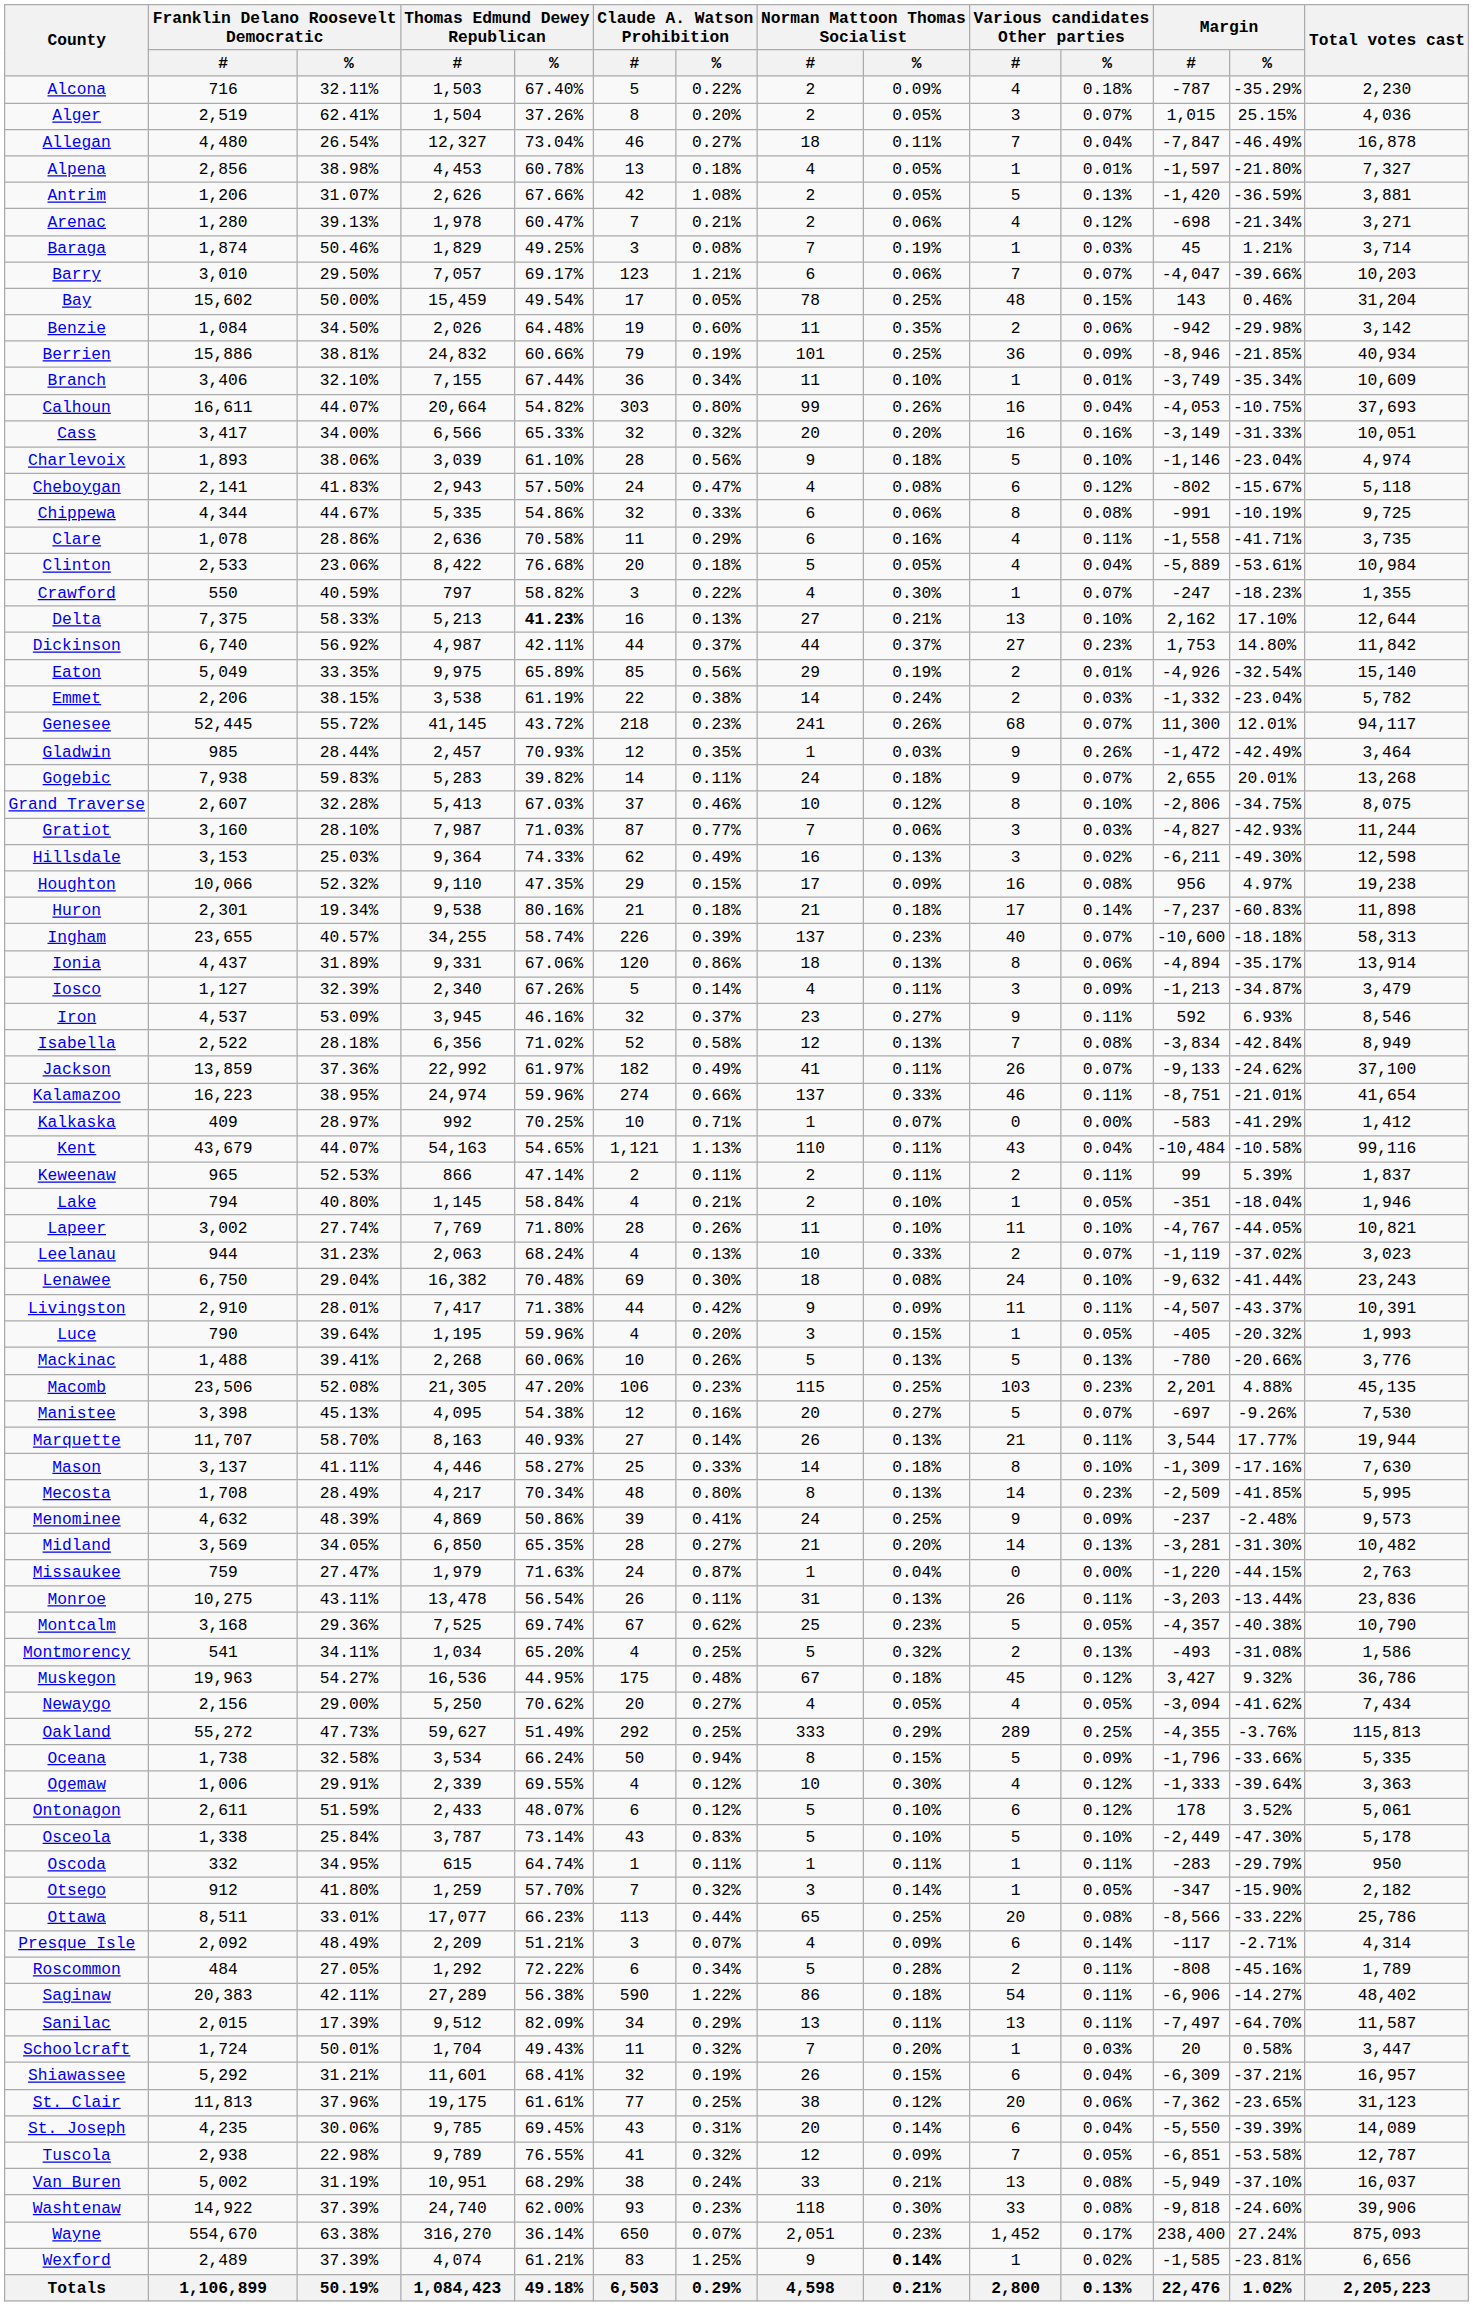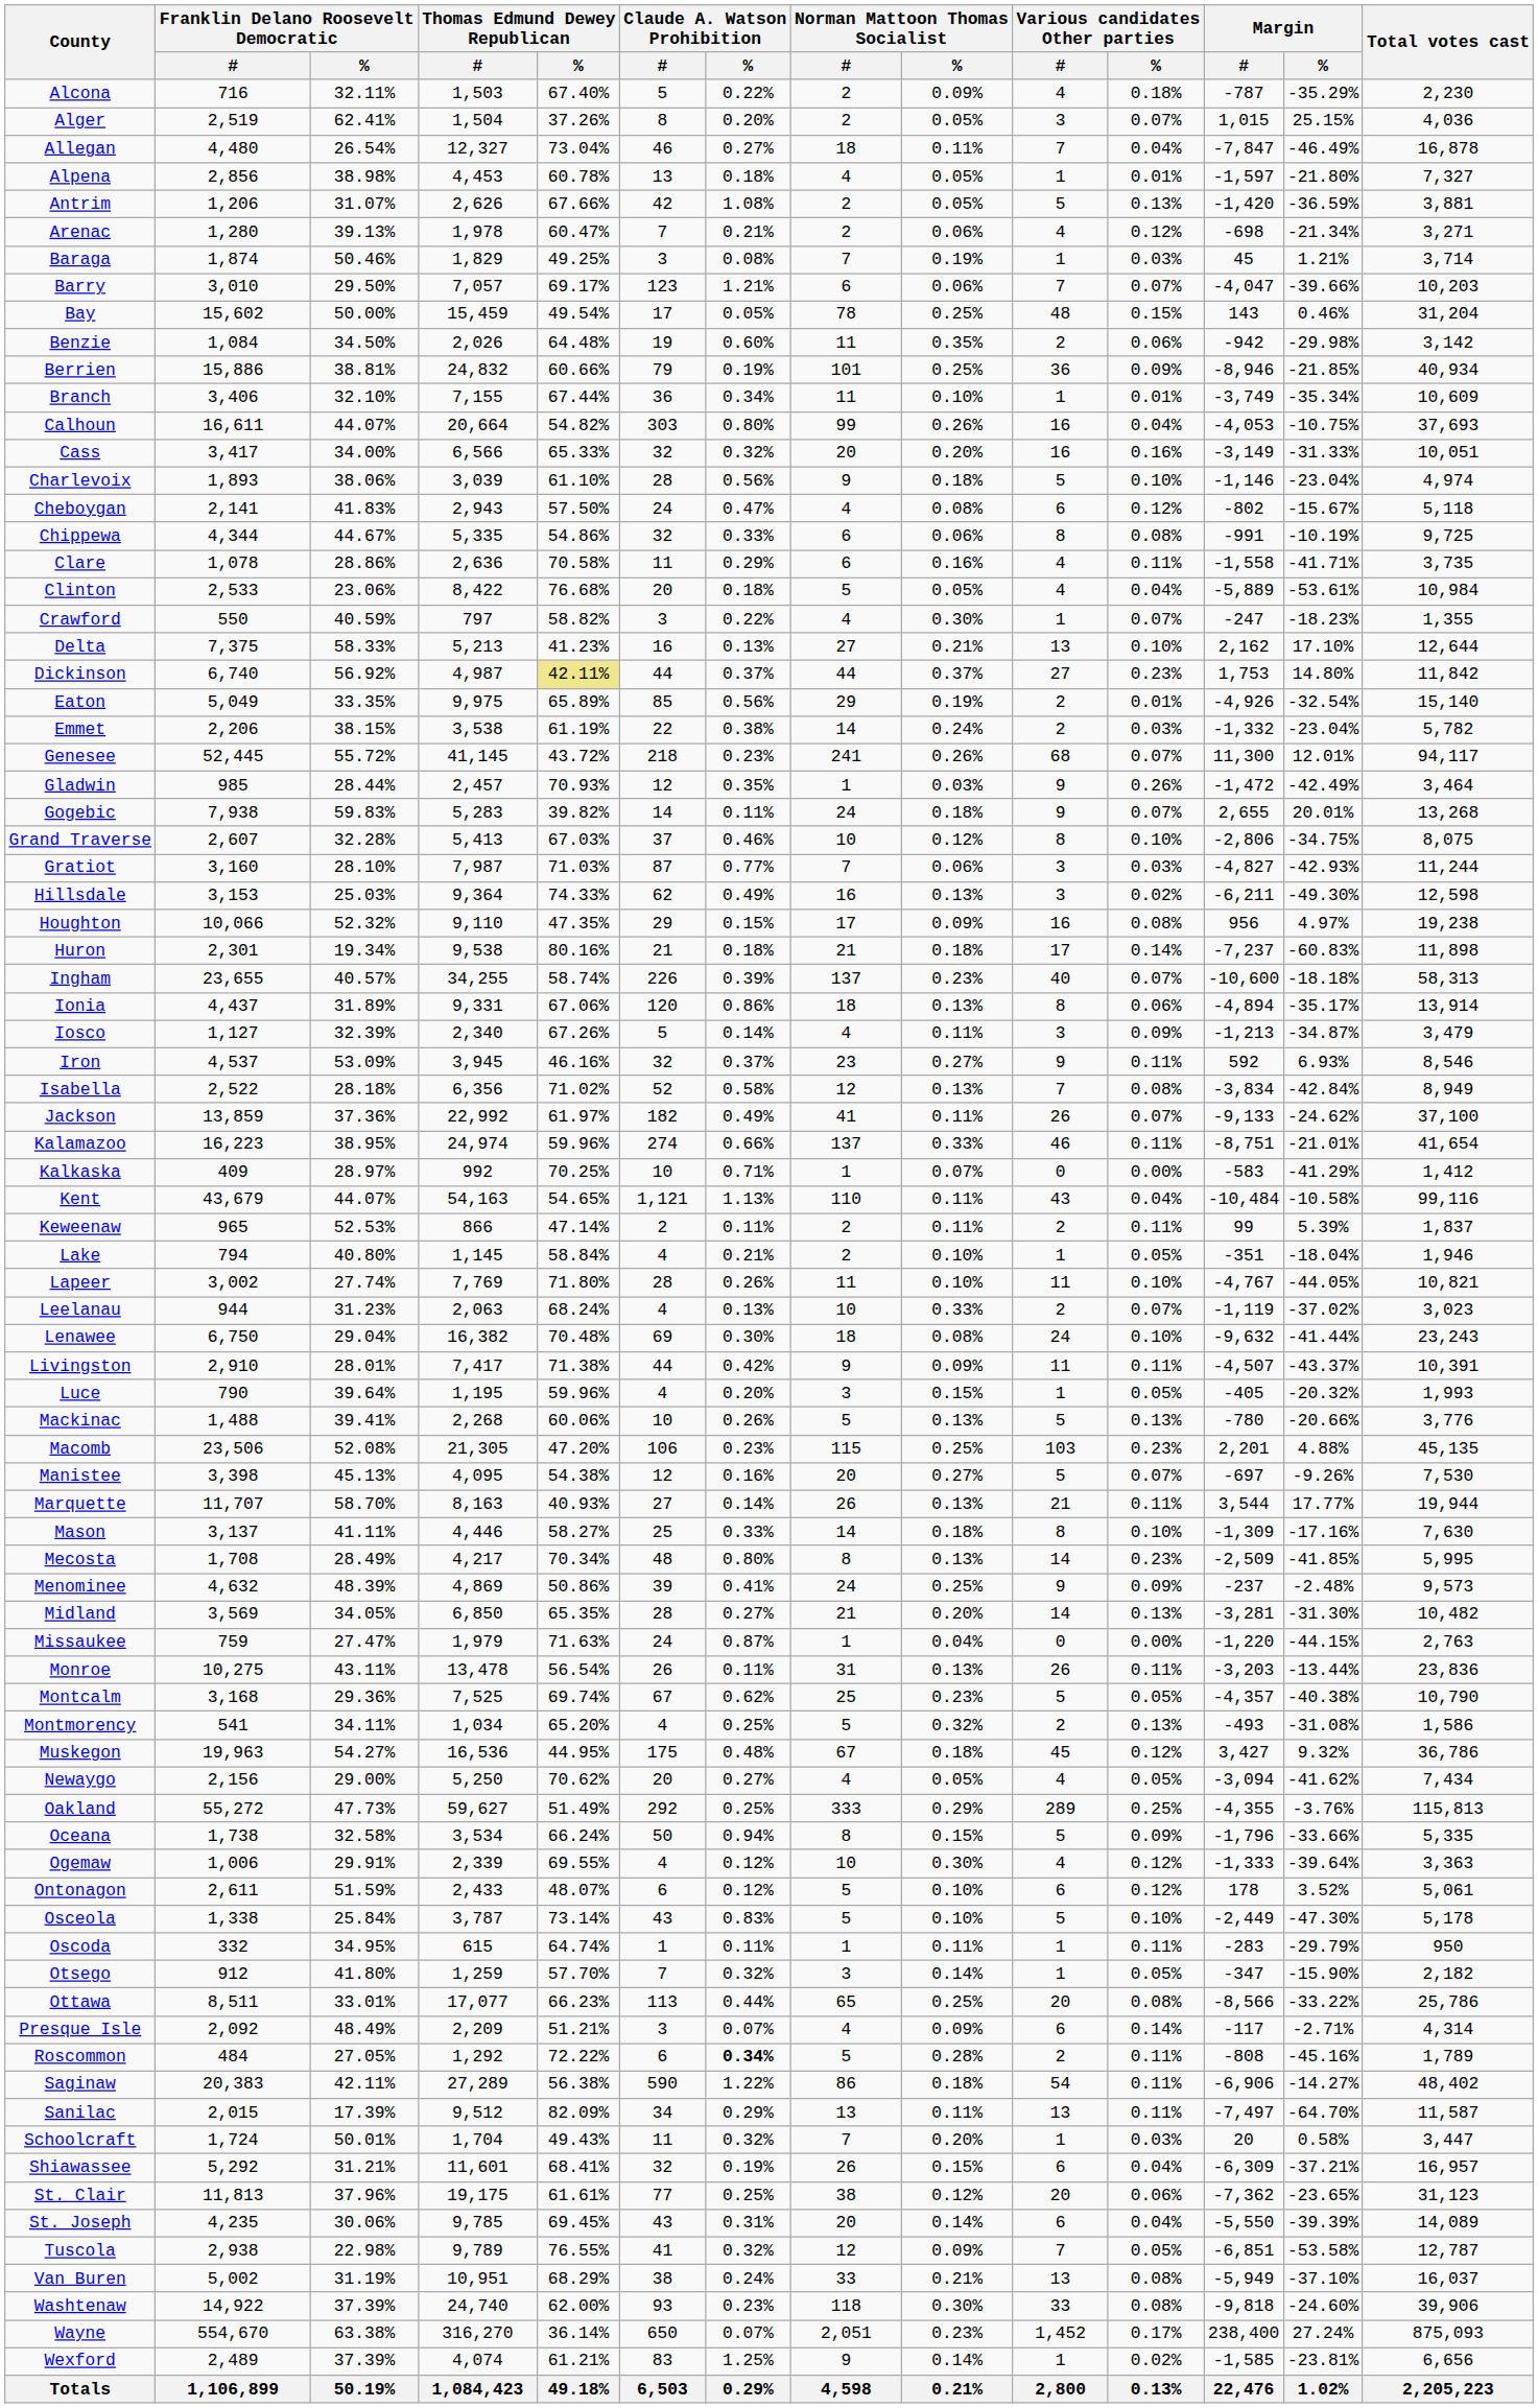Delta | Thomas Edmund Dewey Republican / %: bold -> normal
Dickinson | Thomas Edmund Dewey Republican / %: no background -> khaki background
Roscommon | Claude A. Watson Prohibition / %: normal -> bold
Wexford | Norman Mattoon Thomas Socialist / %: bold -> normal
